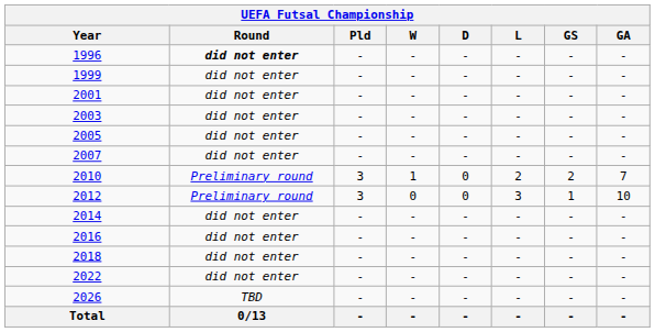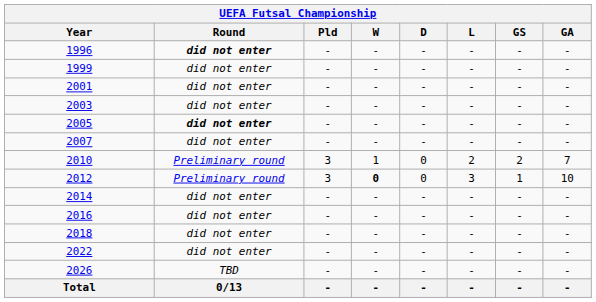2005 | Round: normal -> bold
2012 | W: normal -> bold
